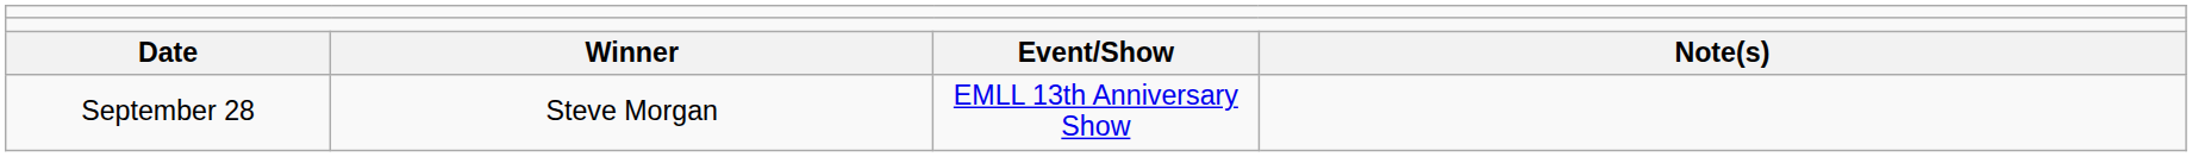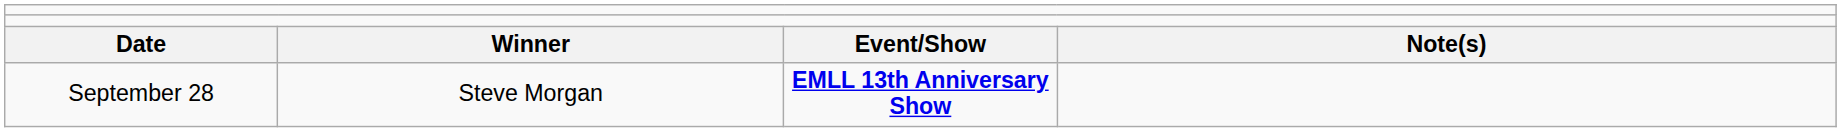September 28 | column 3: normal -> bold
